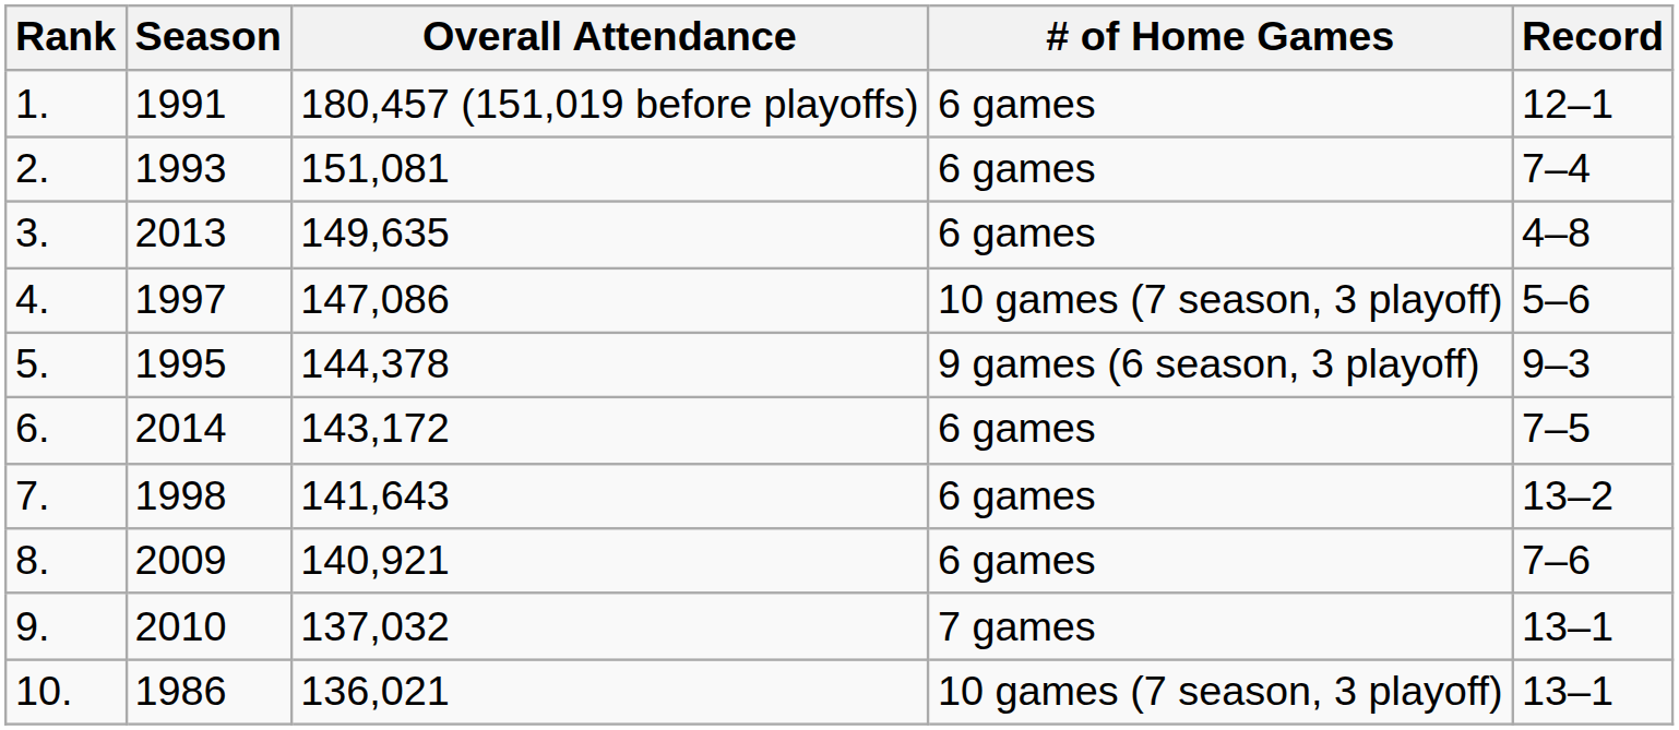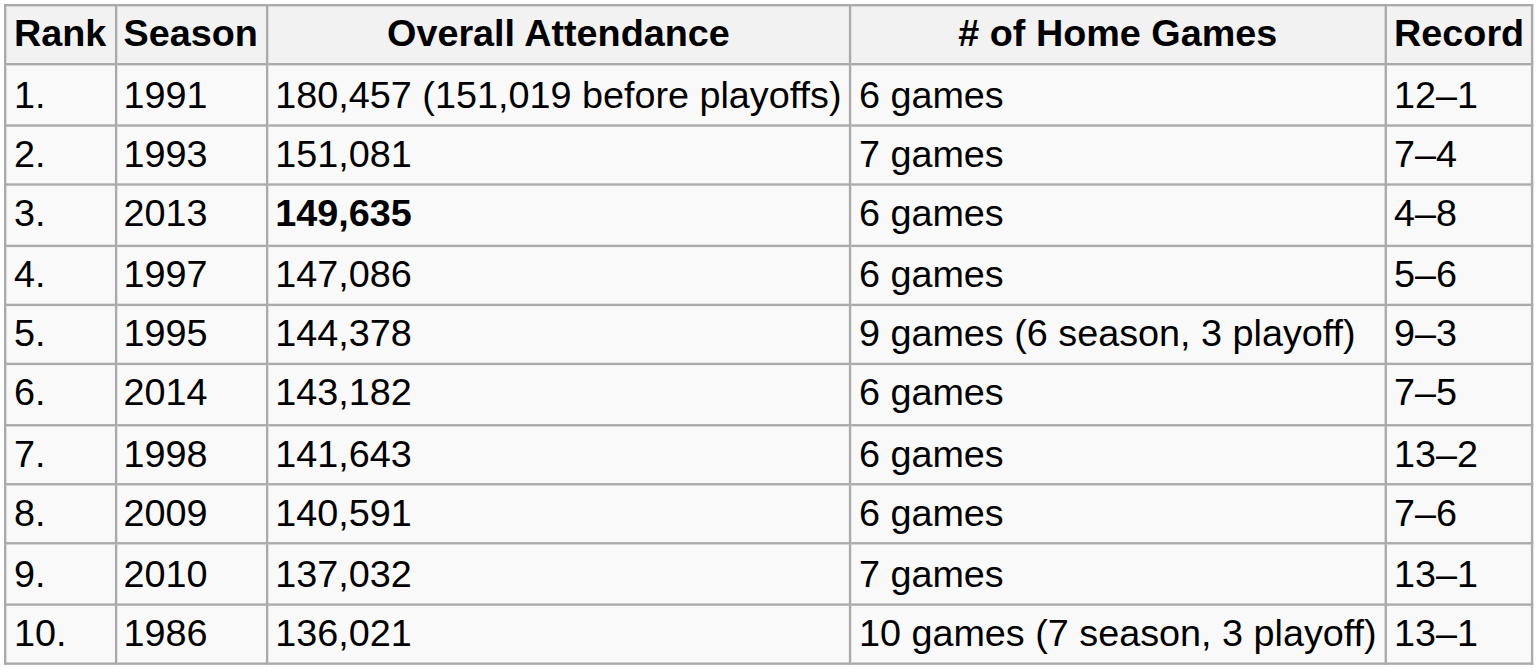2. | # of Home Games: 6 games -> 7 games
3. | Overall Attendance: normal -> bold
4. | # of Home Games: 10 games (7 season, 3 playoff) -> 6 games
6. | Overall Attendance: 143,172 -> 143,182
8. | Overall Attendance: 140,921 -> 140,591
